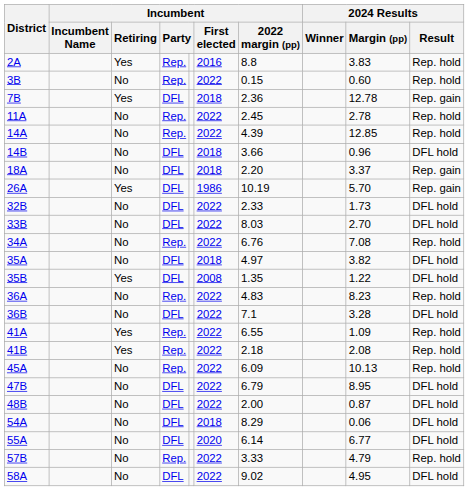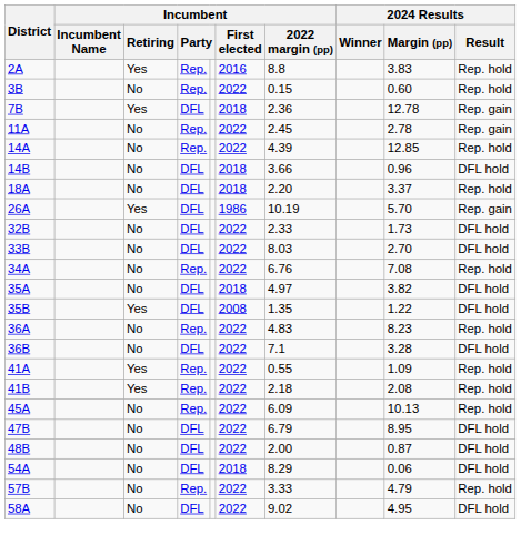11A | 2024 Results / Result: Rep. hold -> Rep. gain
18A | 2024 Results / Result: Rep. gain -> Rep. hold
41A | Incumbent / 2022 margin (pp): 6.55 -> 0.55
- row: 55A | No | DFL | 2020 | 6.14 | 6.77 | DFL hold
